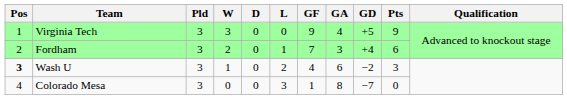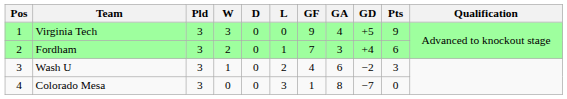Wash U | Pos: bold -> normal
